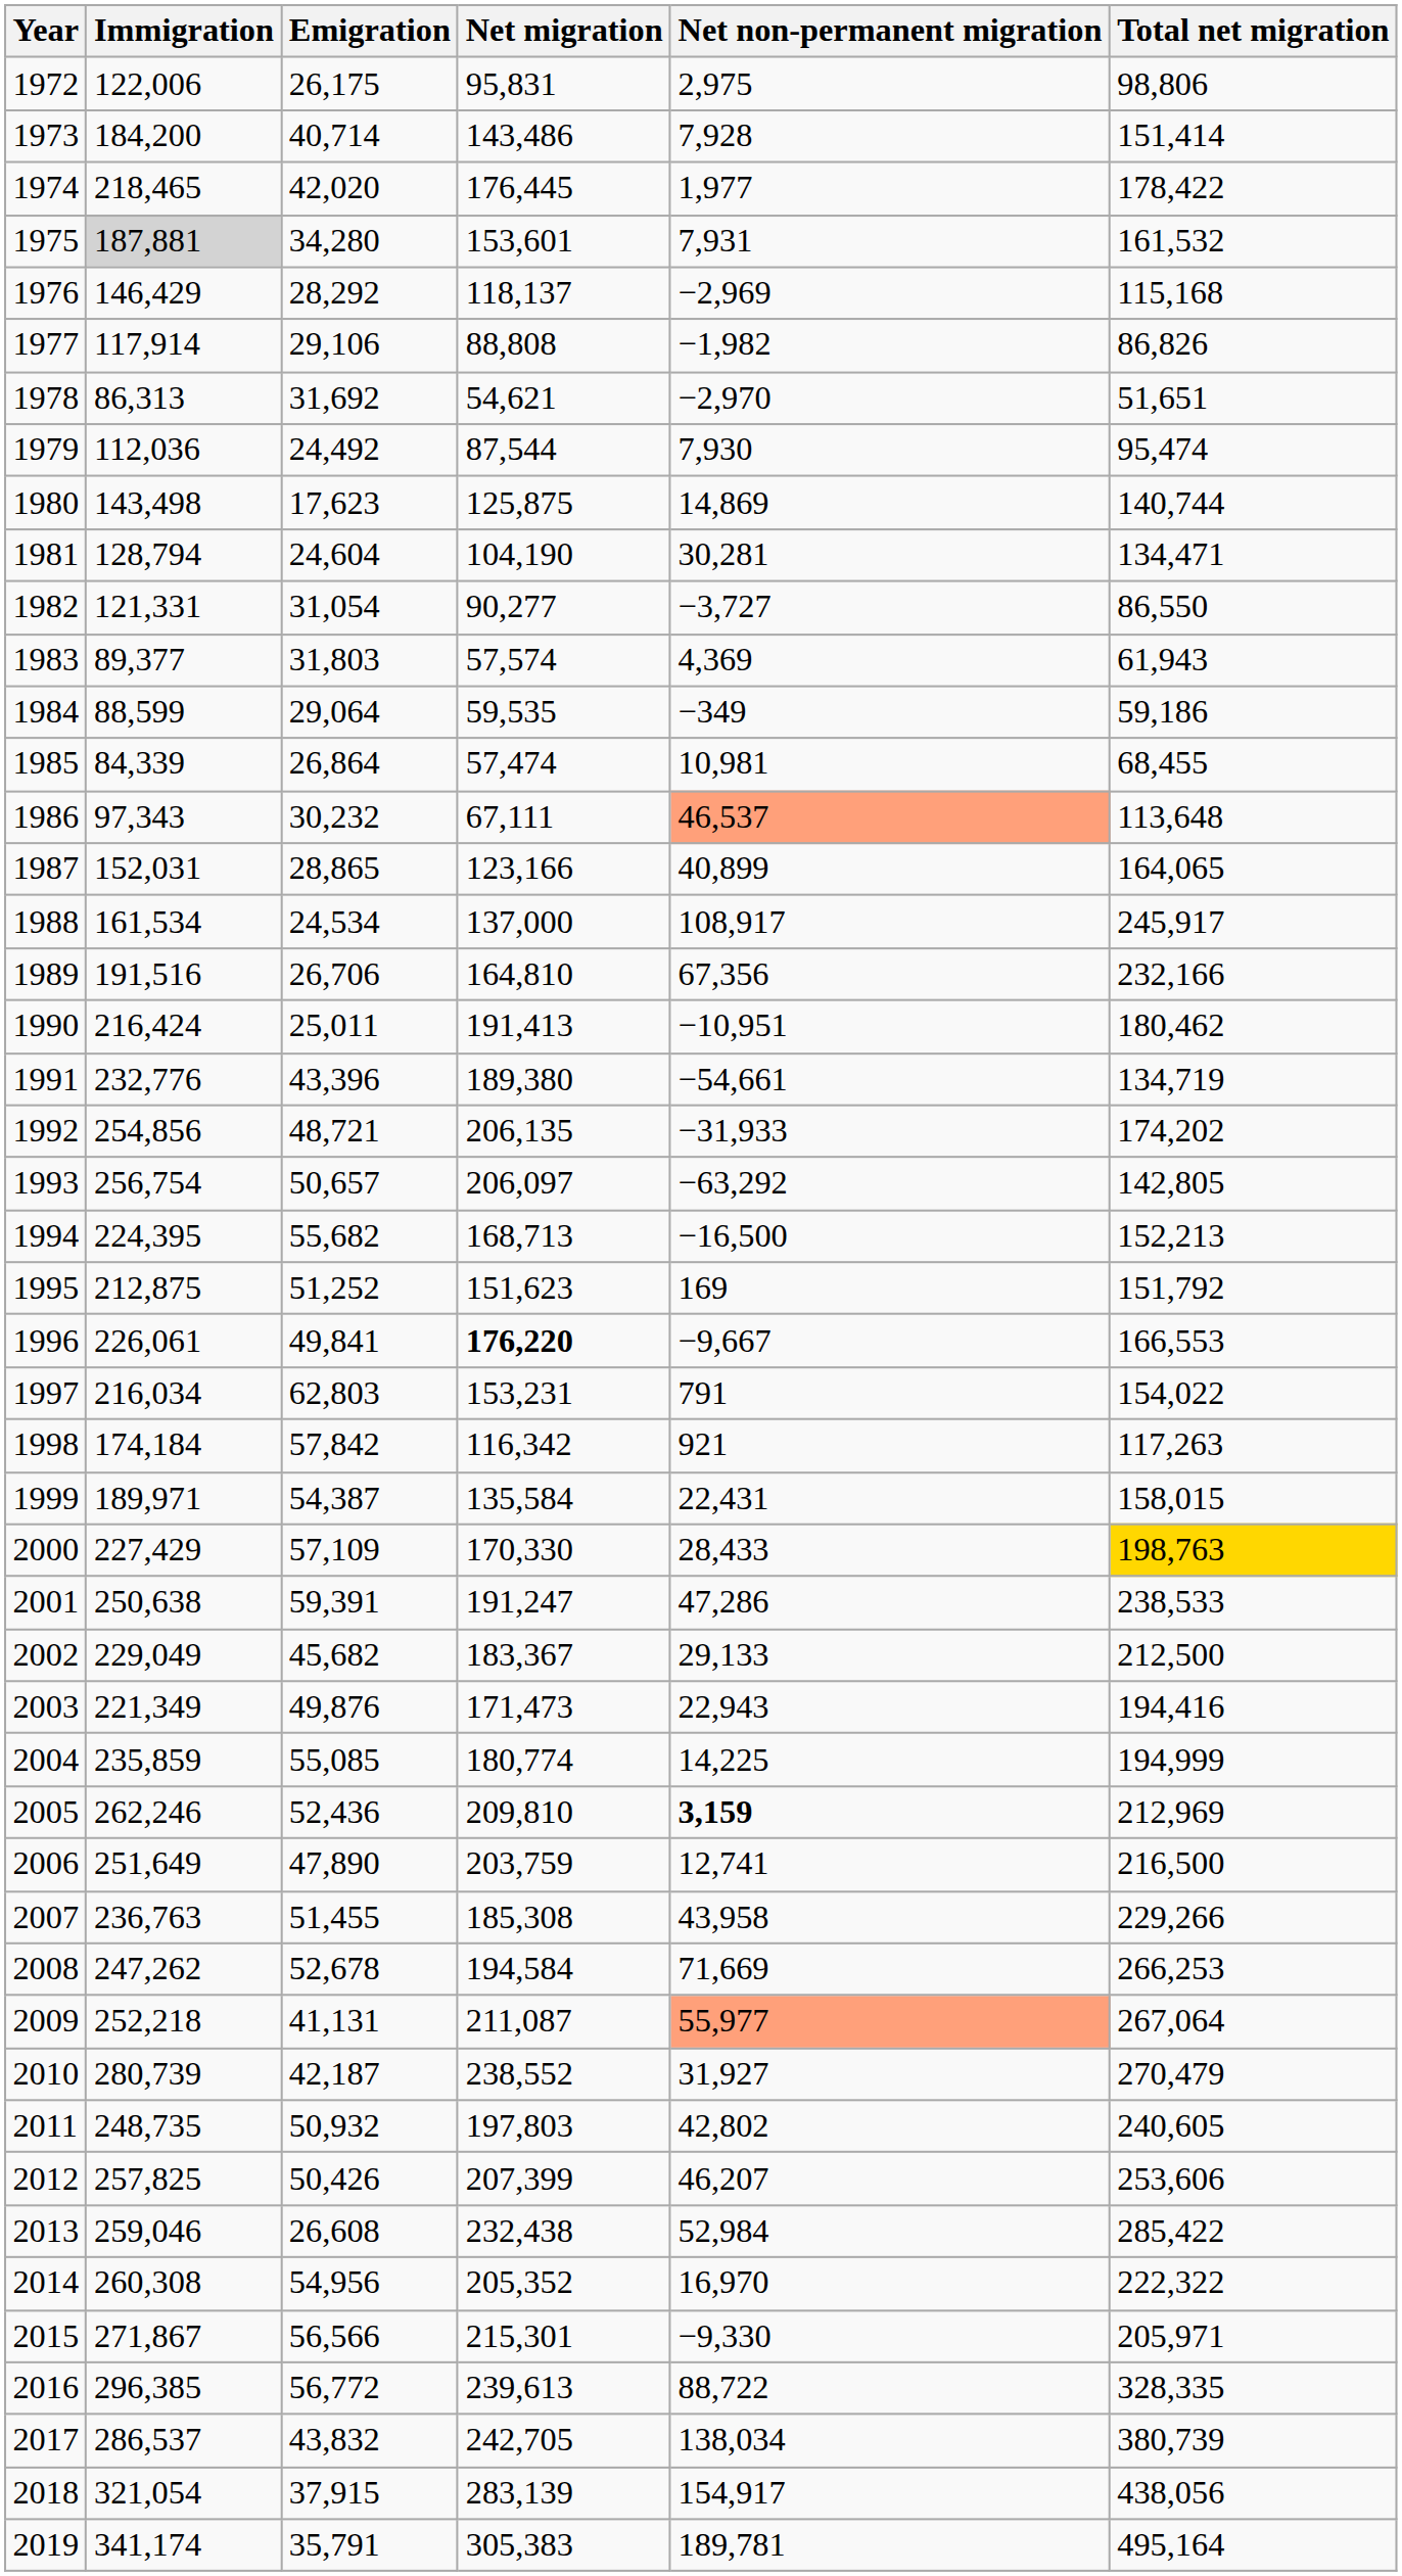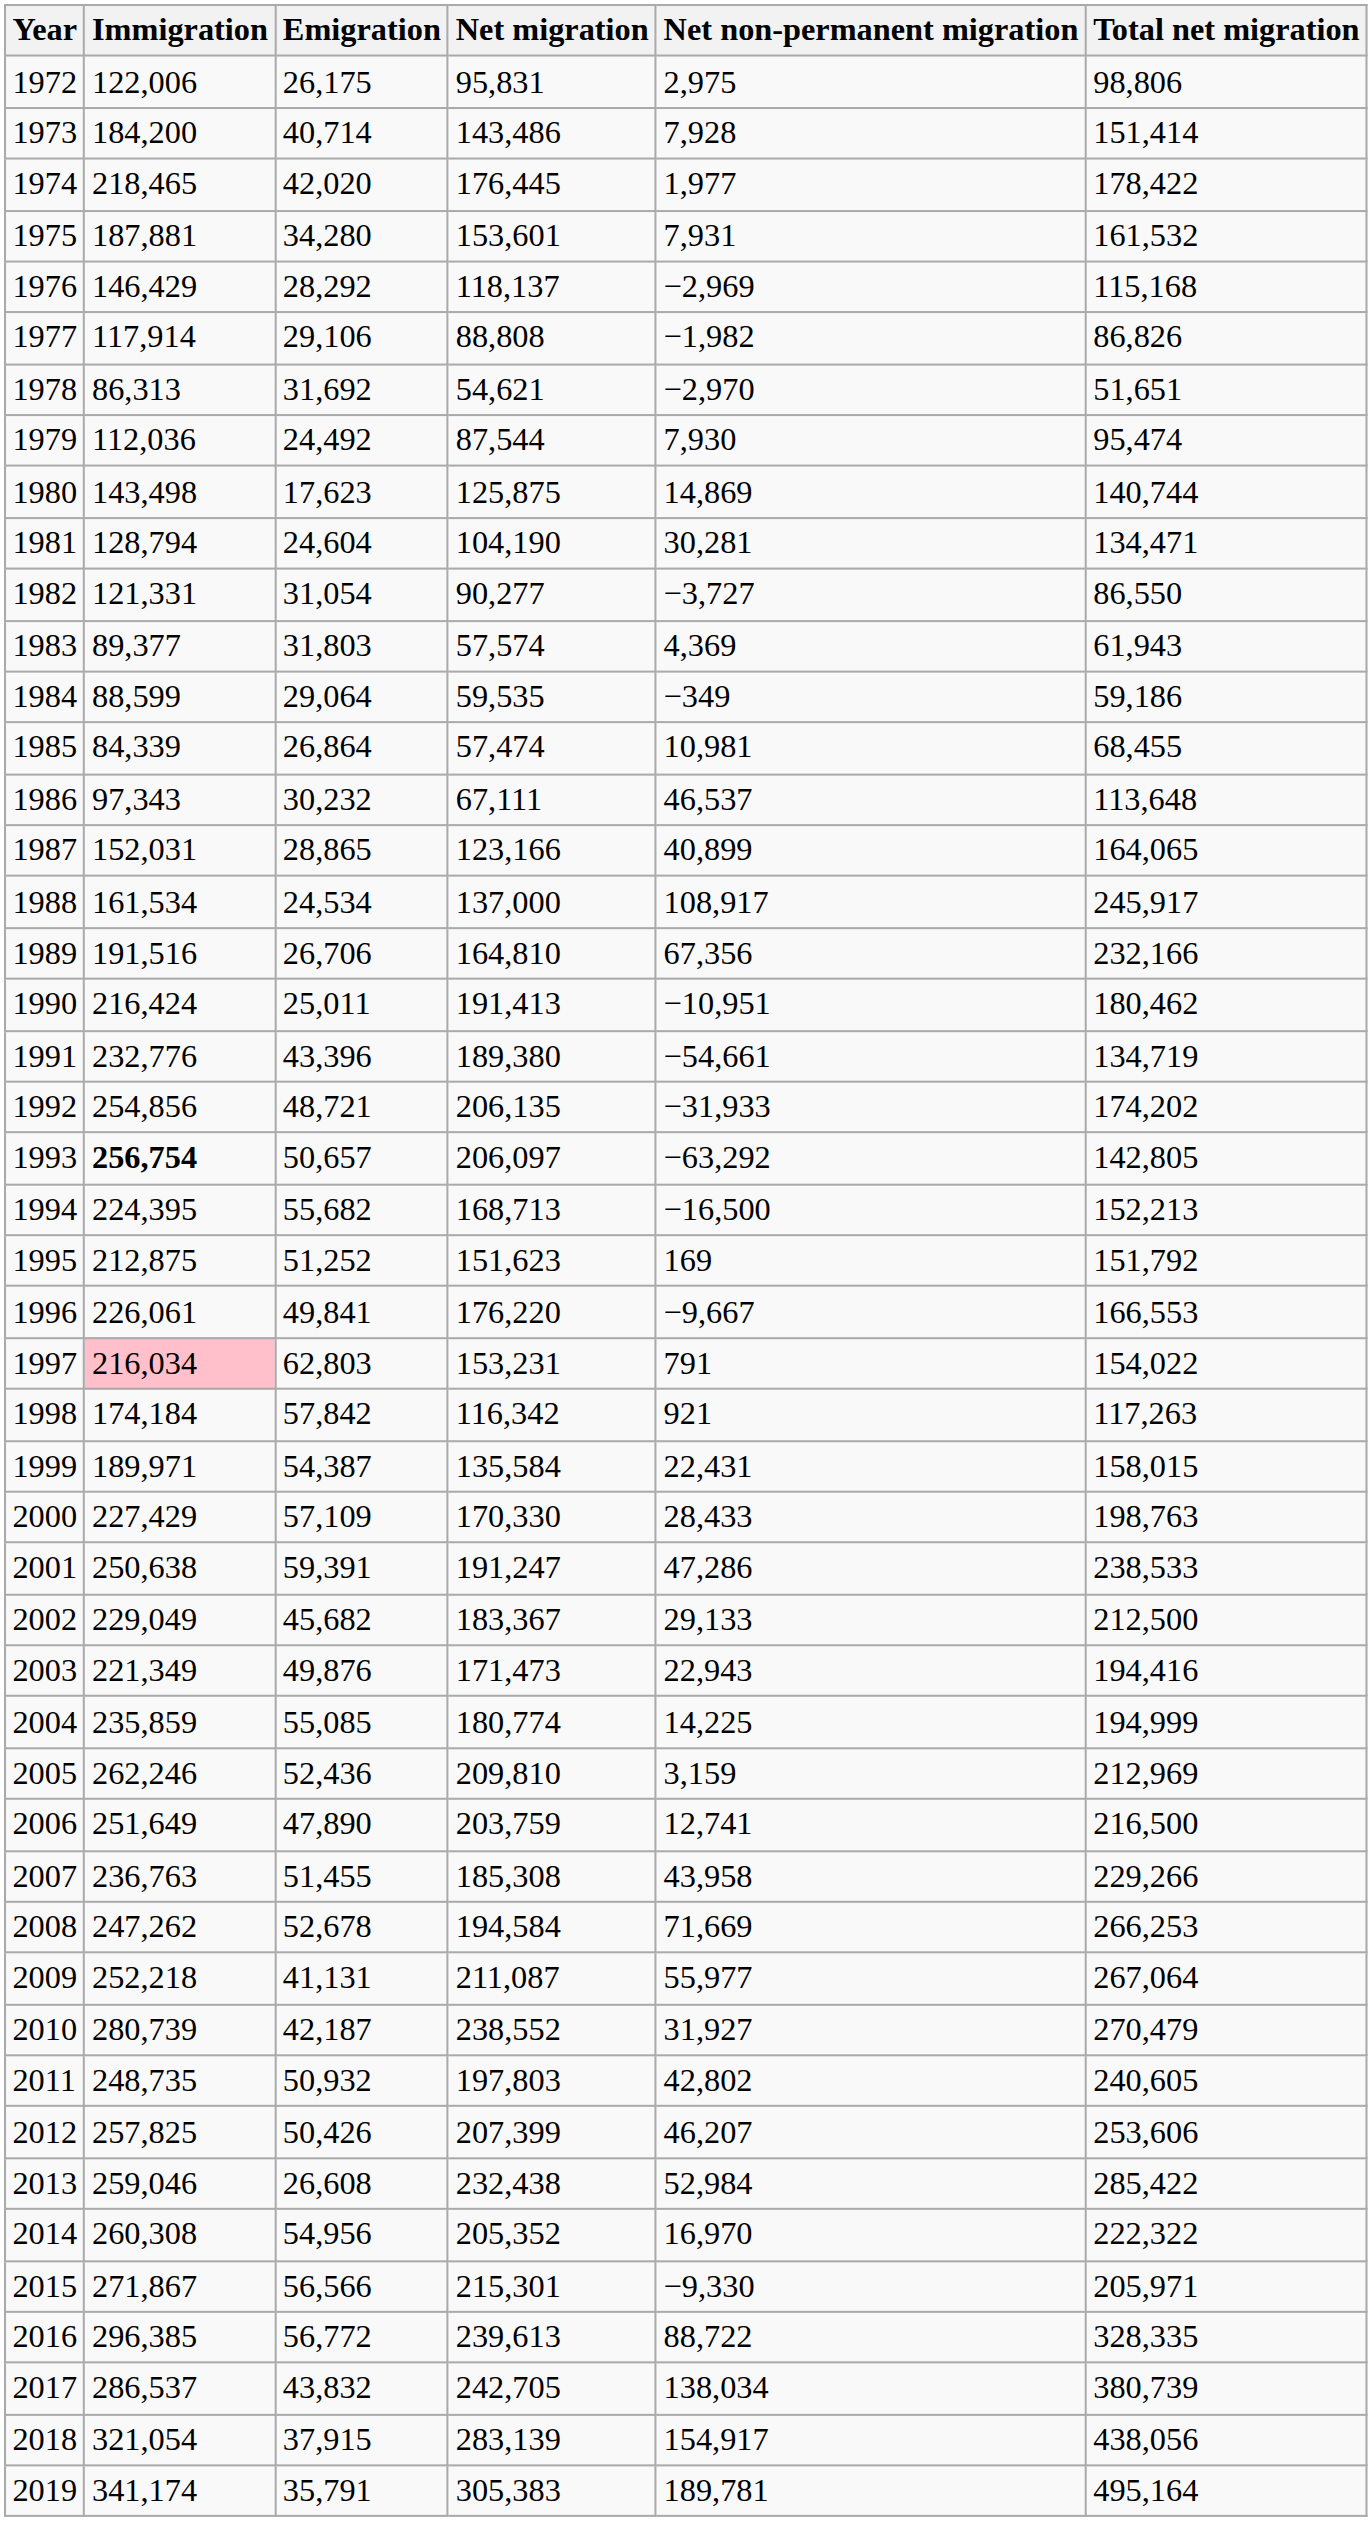1975 | Immigration: lightgrey background -> no background
1986 | Net non-permanent migration: lightsalmon background -> no background
1993 | Immigration: normal -> bold
1996 | Net migration: bold -> normal
1997 | Immigration: no background -> pink background
2000 | Total net migration: gold background -> no background
2005 | Net non-permanent migration: bold -> normal
2009 | Net non-permanent migration: lightsalmon background -> no background
